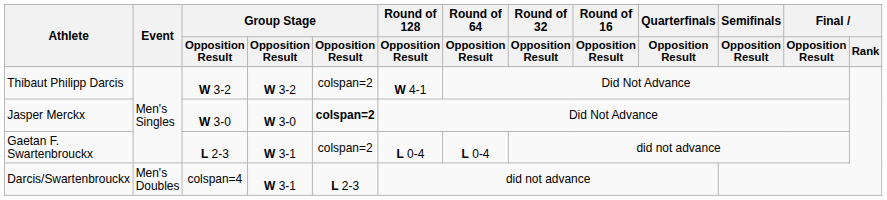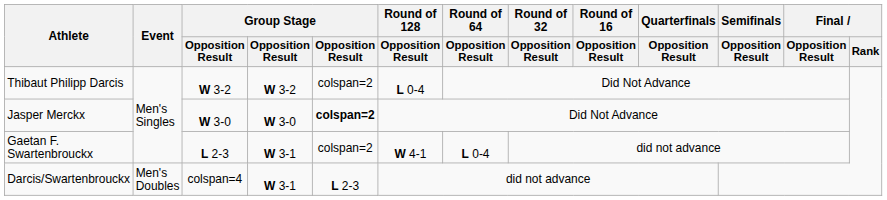Thibaut Philipp Darcis | Round of 128 / Opposition Result: W 4-1 -> L 0-4
Gaetan F. Swartenbrouckx | Round of 128 / Opposition Result: L 0-4 -> W 4-1
